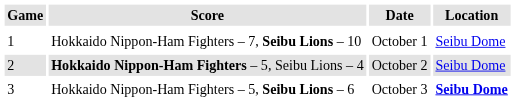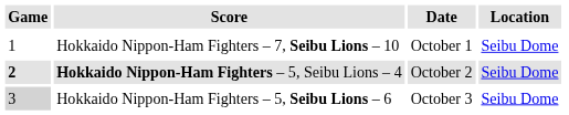Hokkaido Nippon-Ham Fighters – 5, Seibu Lions – 4 | Game: normal -> bold
Hokkaido Nippon-Ham Fighters – 5, Seibu Lions – 6 | Game: no background -> lightgrey background
Hokkaido Nippon-Ham Fighters – 5, Seibu Lions – 6 | Location: bold -> normal
